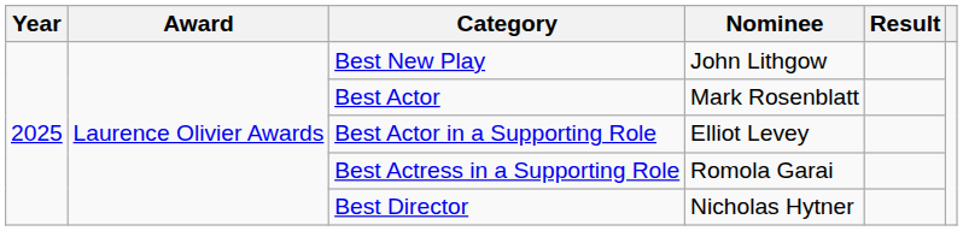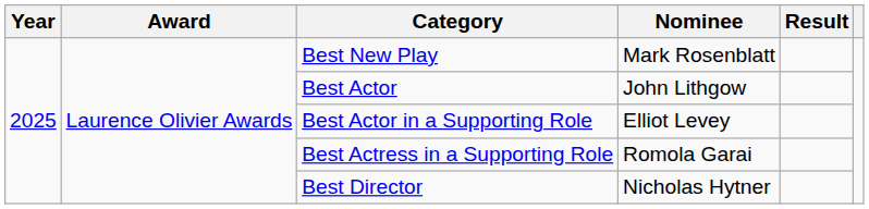Best New Play | Nominee: John Lithgow -> Mark Rosenblatt
Best Actor | Nominee: Mark Rosenblatt -> John Lithgow
